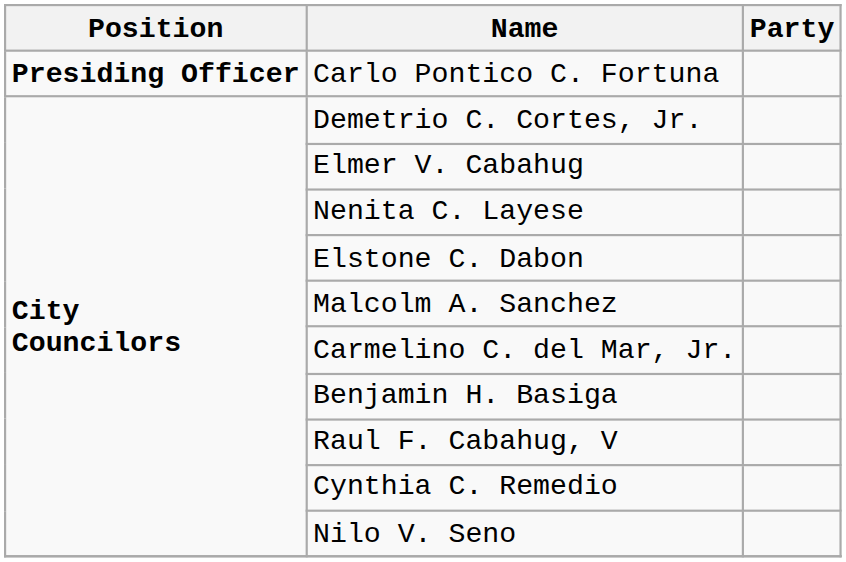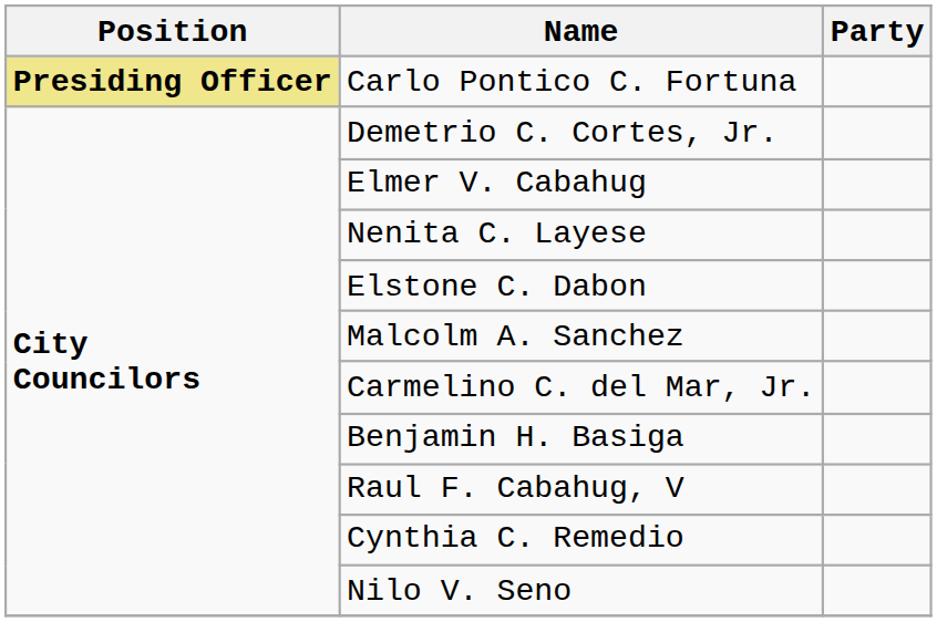Carlo Pontico C. Fortuna | Position: no background -> khaki background
